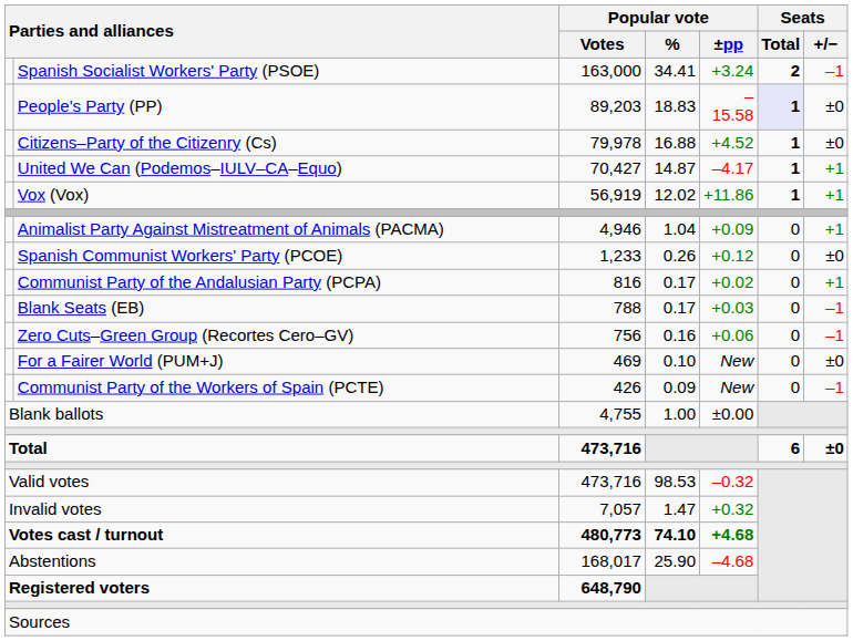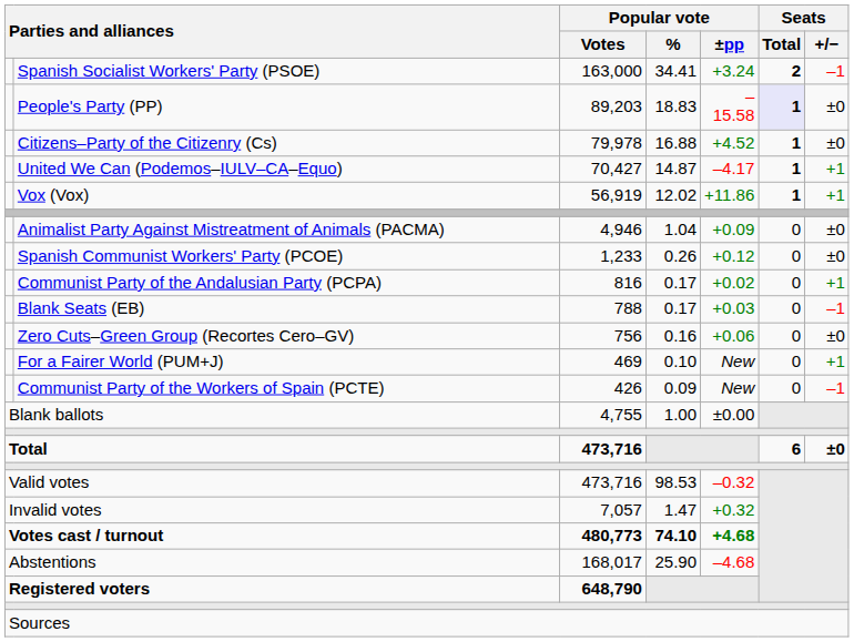Animalist Party Against Mistreatment of Animals (PACMA) | Seats / +/−: +1 -> ±0
Zero Cuts–Green Group (Recortes Cero–GV) | Seats / +/−: –1 -> ±0
For a Fairer World (PUM+J) | Seats / +/−: ±0 -> +1
